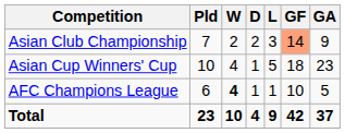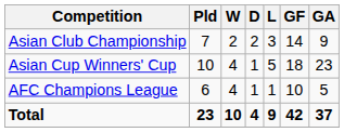Asian Club Championship | GF: lightsalmon background -> no background
AFC Champions League | W: bold -> normal
